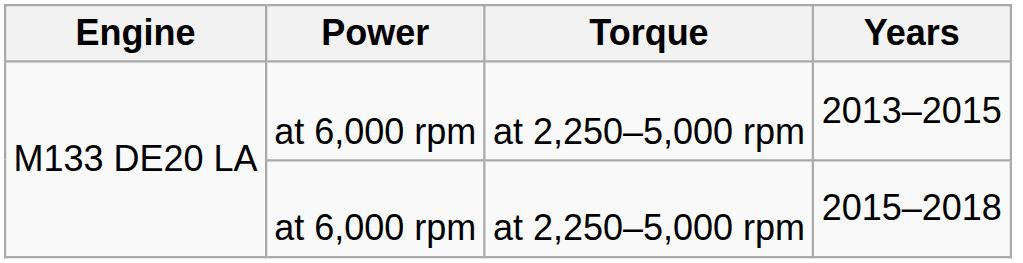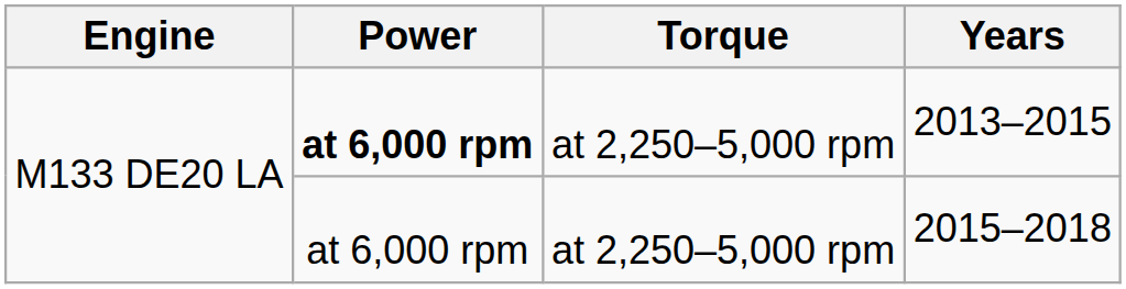2013–2015 | Power: normal -> bold
